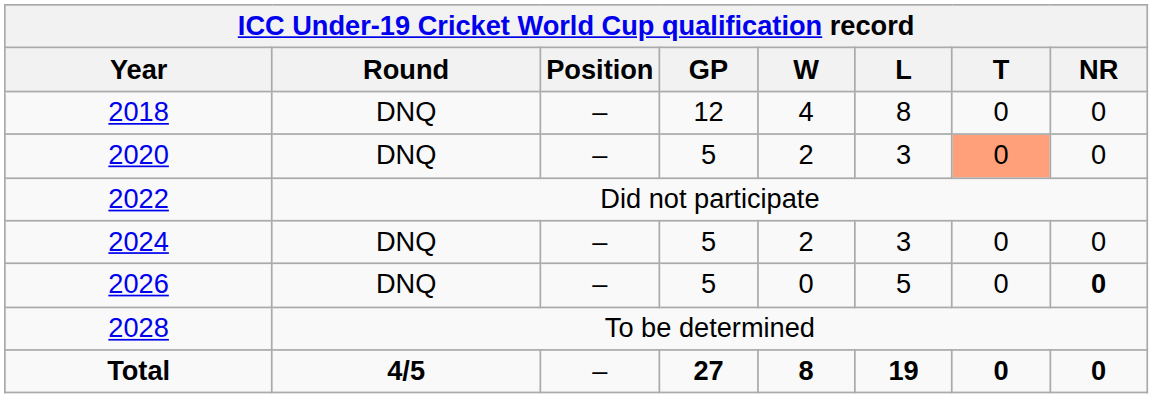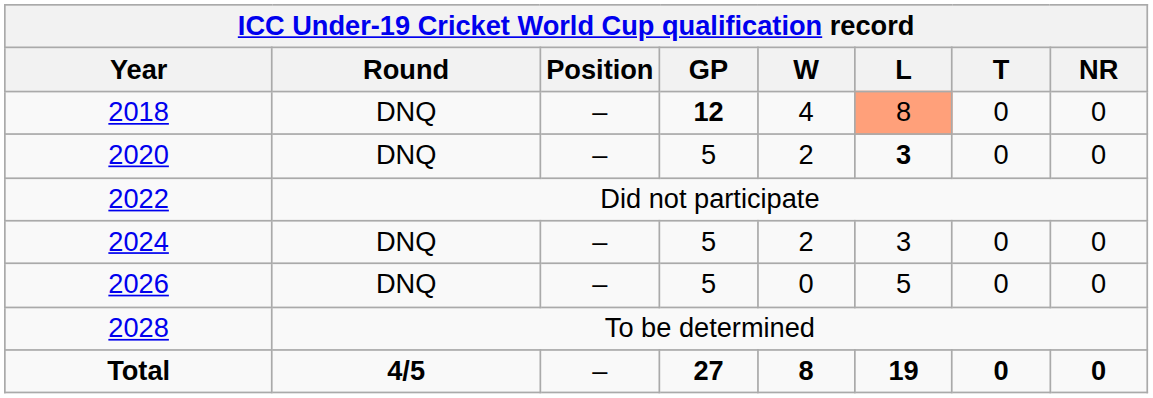2018 | GP: normal -> bold
2018 | L: no background -> lightsalmon background
2020 | L: normal -> bold
2020 | T: lightsalmon background -> no background
2026 | NR: bold -> normal
